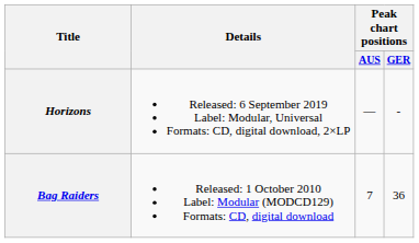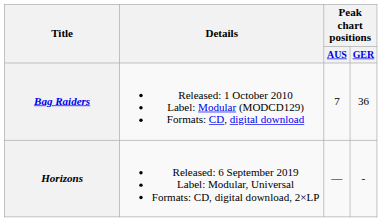rows swapped: Bag Raiders <-> Horizons
